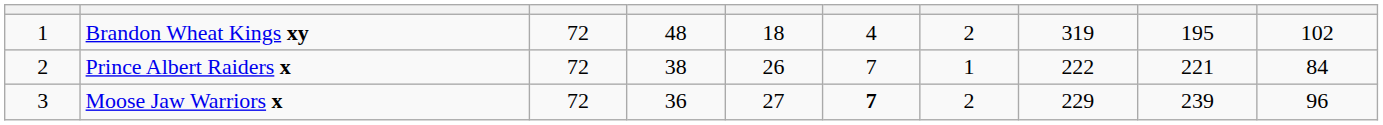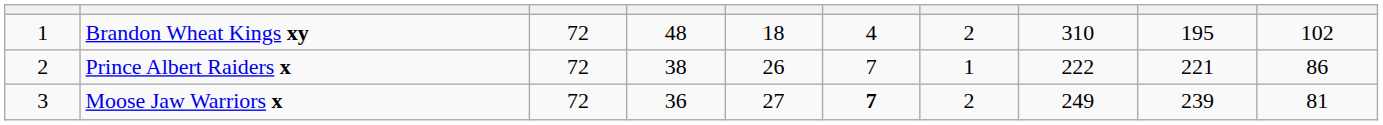Brandon Wheat Kings xy | column 8: 319 -> 310
Prince Albert Raiders x | column 10: 84 -> 86
Moose Jaw Warriors x | column 8: 229 -> 249
Moose Jaw Warriors x | column 10: 96 -> 81
